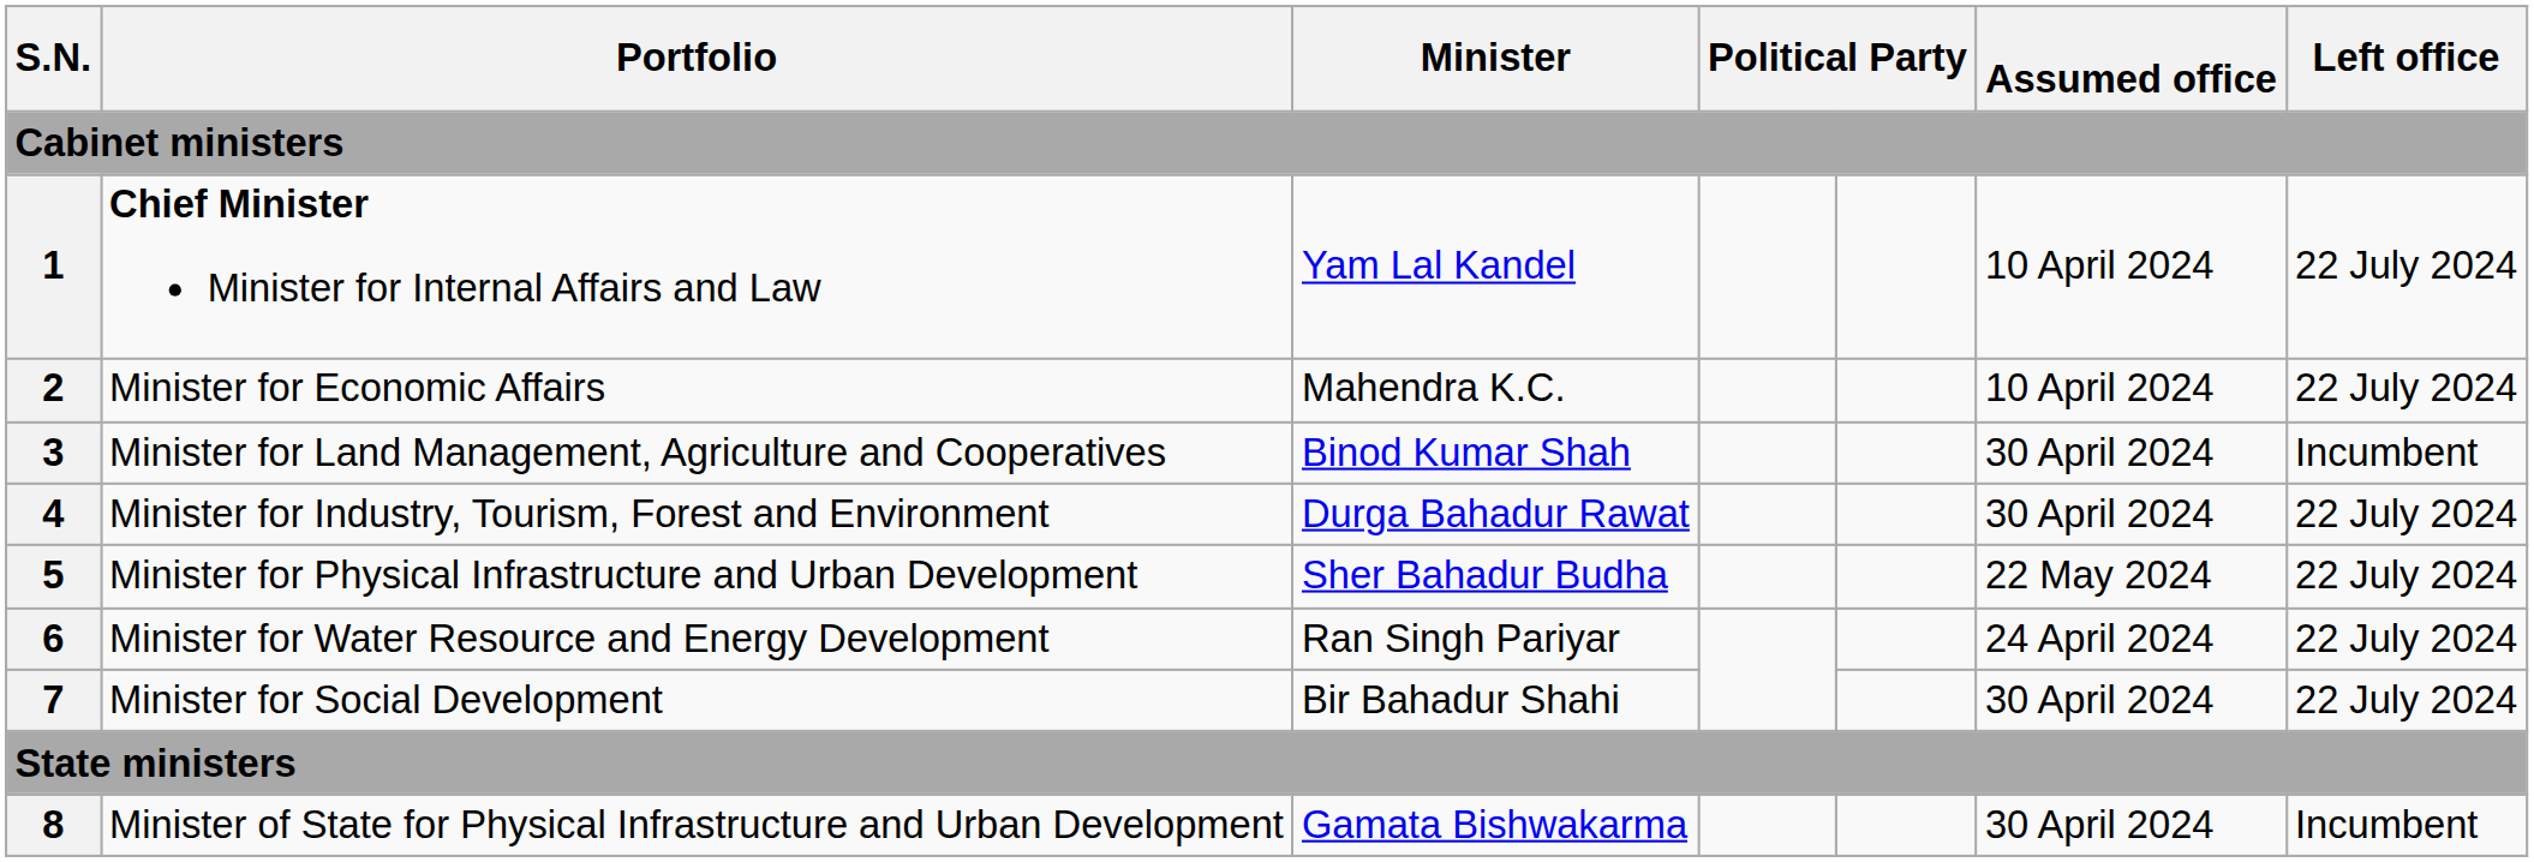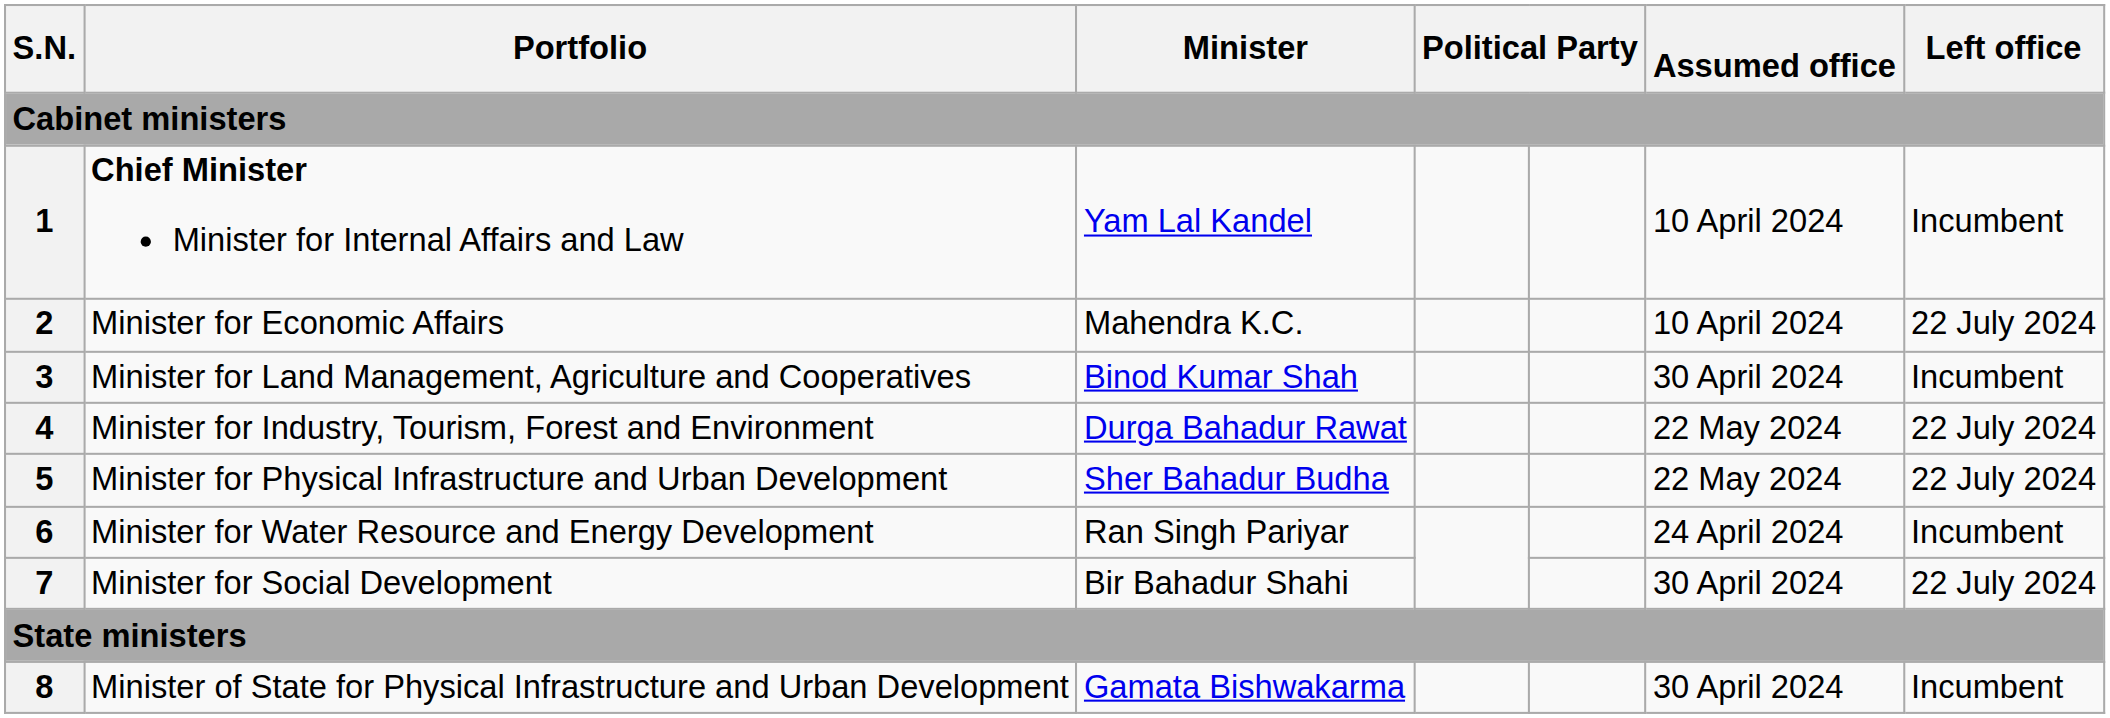Chief Minister Minister for Internal Affairs and Law | Left office: 22 July 2024 -> Incumbent
Minister for Industry, Tourism, Forest and Environment | Assumed office: 30 April 2024 -> 22 May 2024
Minister for Water Resource and Energy Development | Left office: 22 July 2024 -> Incumbent
